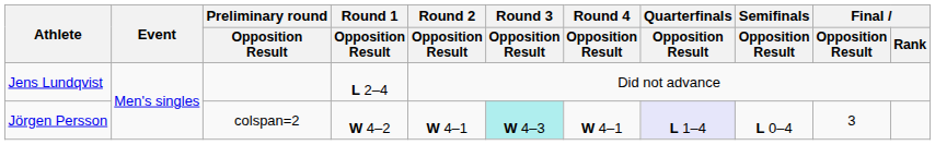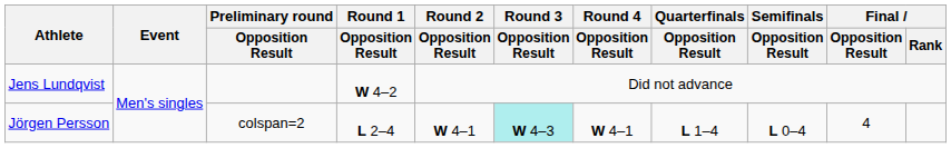Jens Lundqvist | Round 1 / Opposition Result: L 2–4 -> W 4–2
Jörgen Persson | Round 1 / Opposition Result: W 4–2 -> L 2–4
Jörgen Persson | Quarterfinals / Opposition Result: lavender background -> no background
Jörgen Persson | Final / Opposition Result: 3 -> 4
